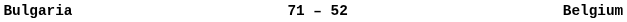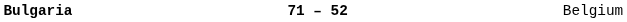Bulgaria | column 3: bold -> normal
